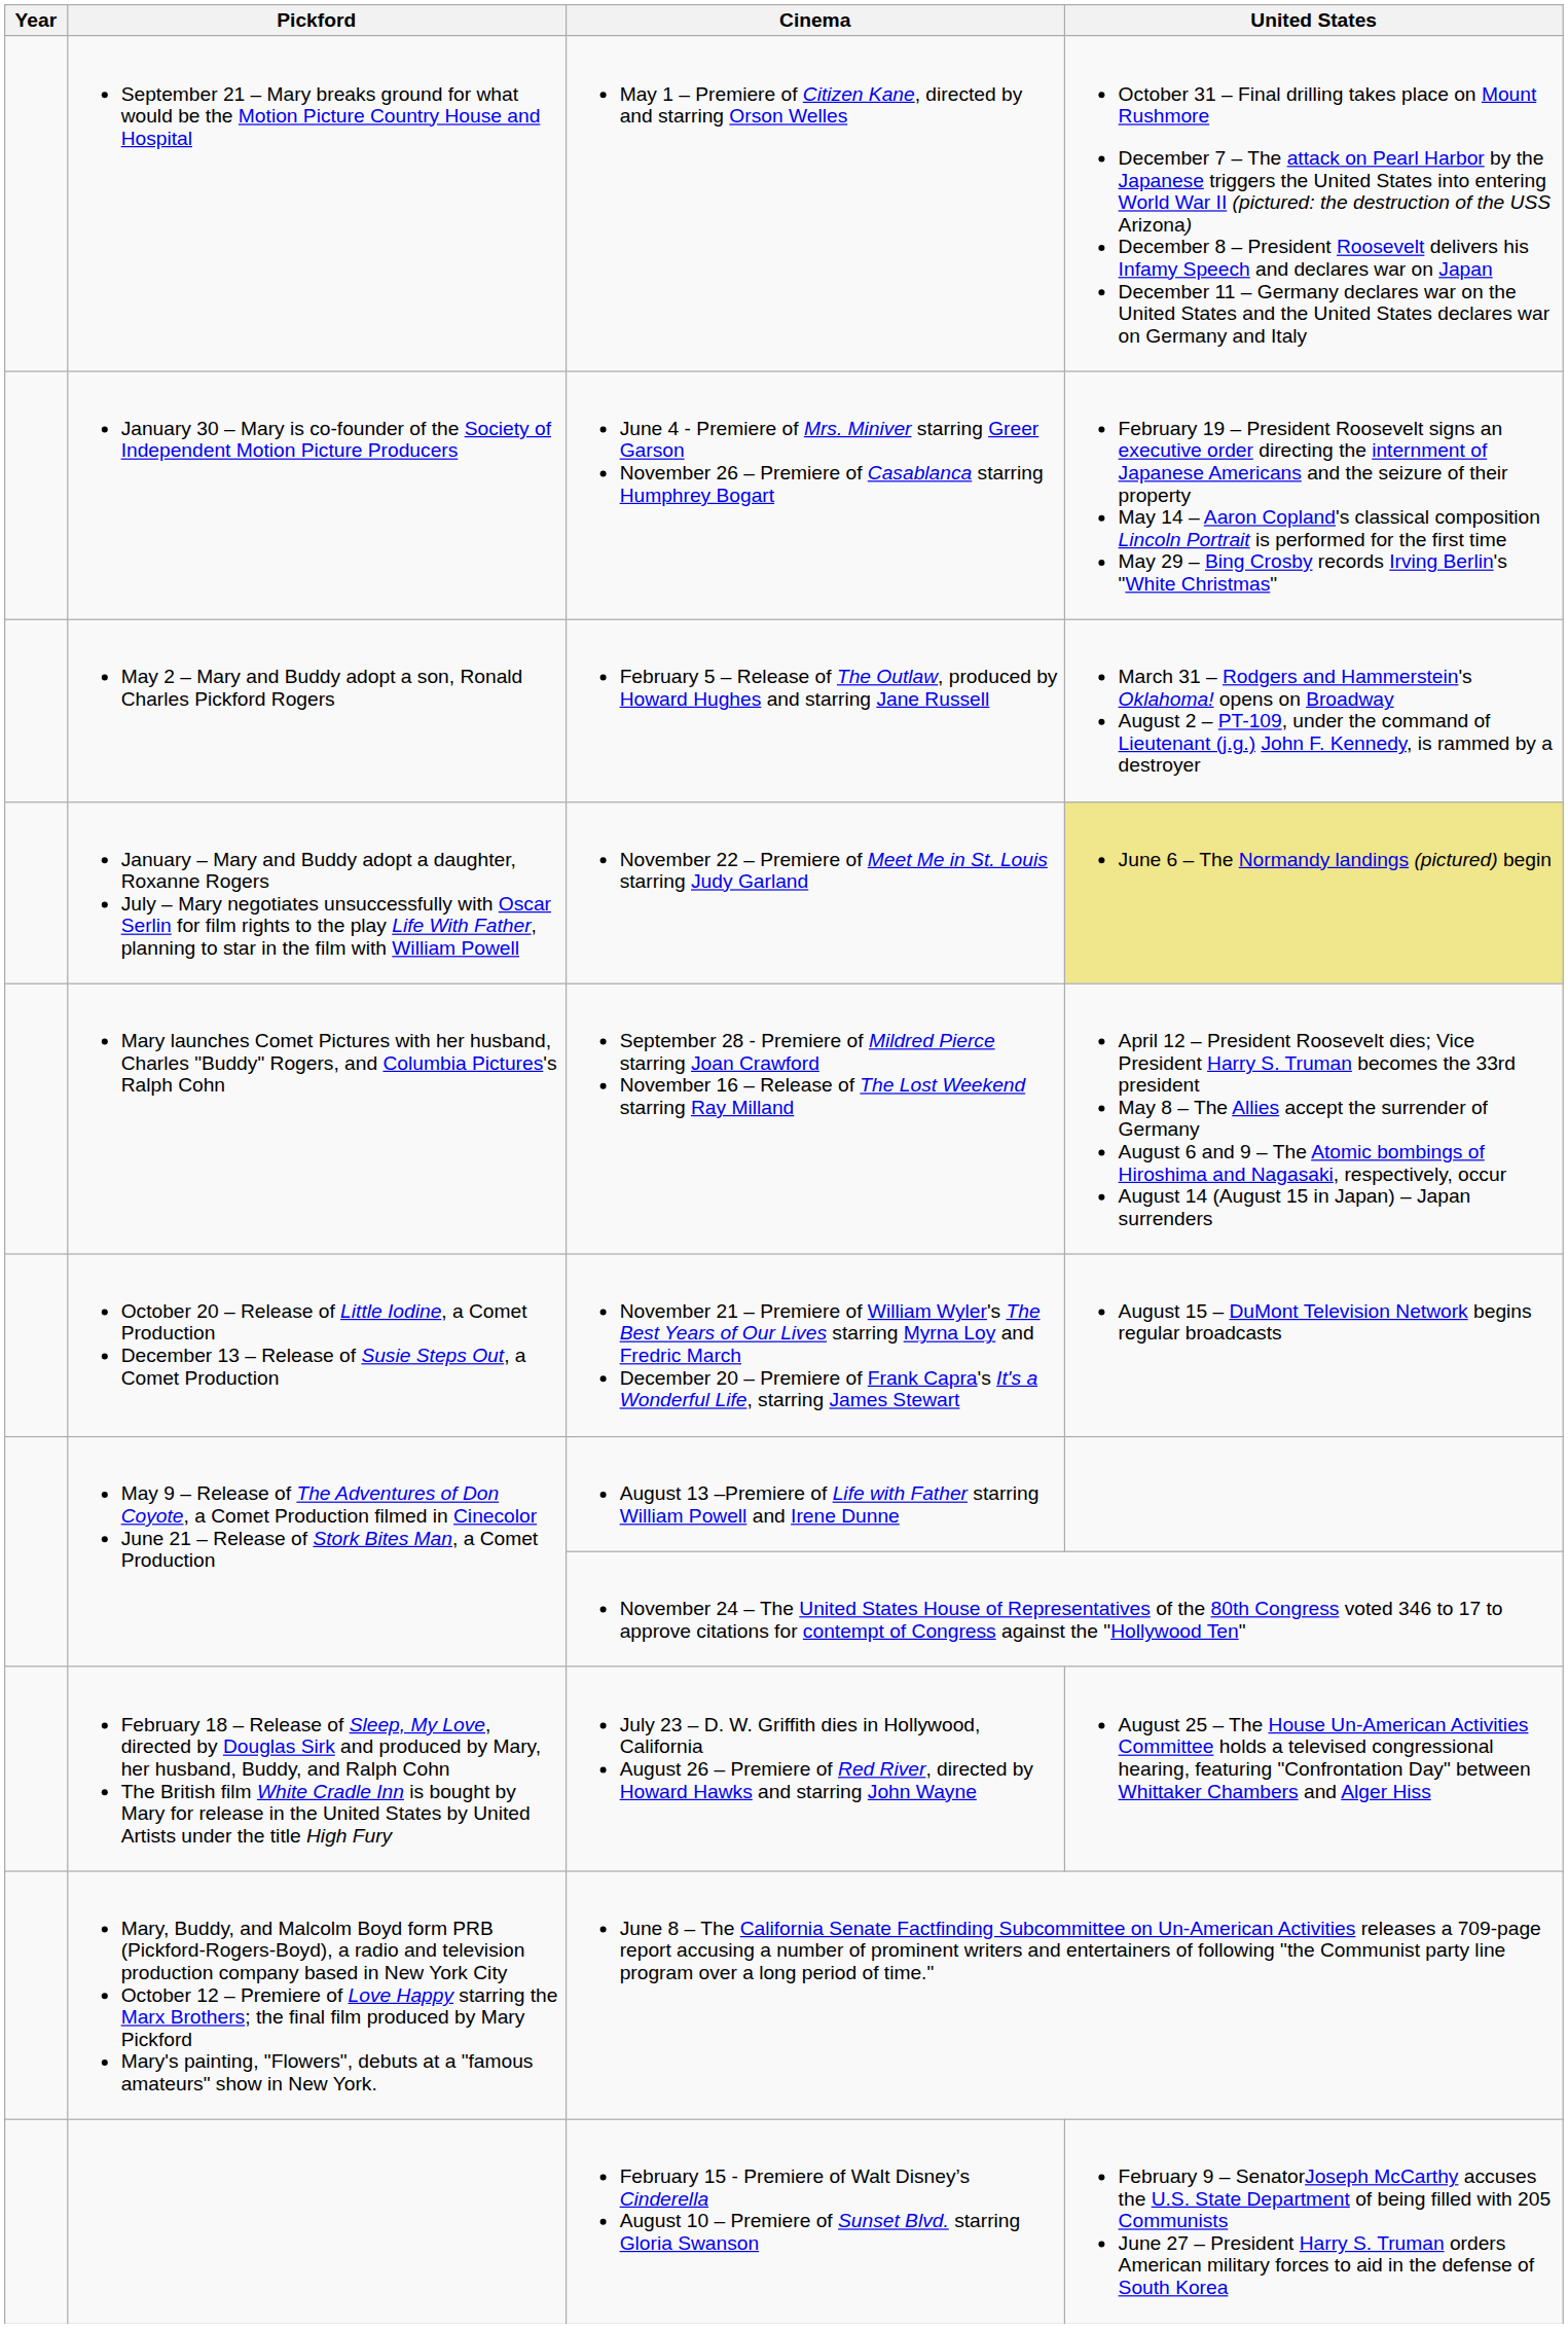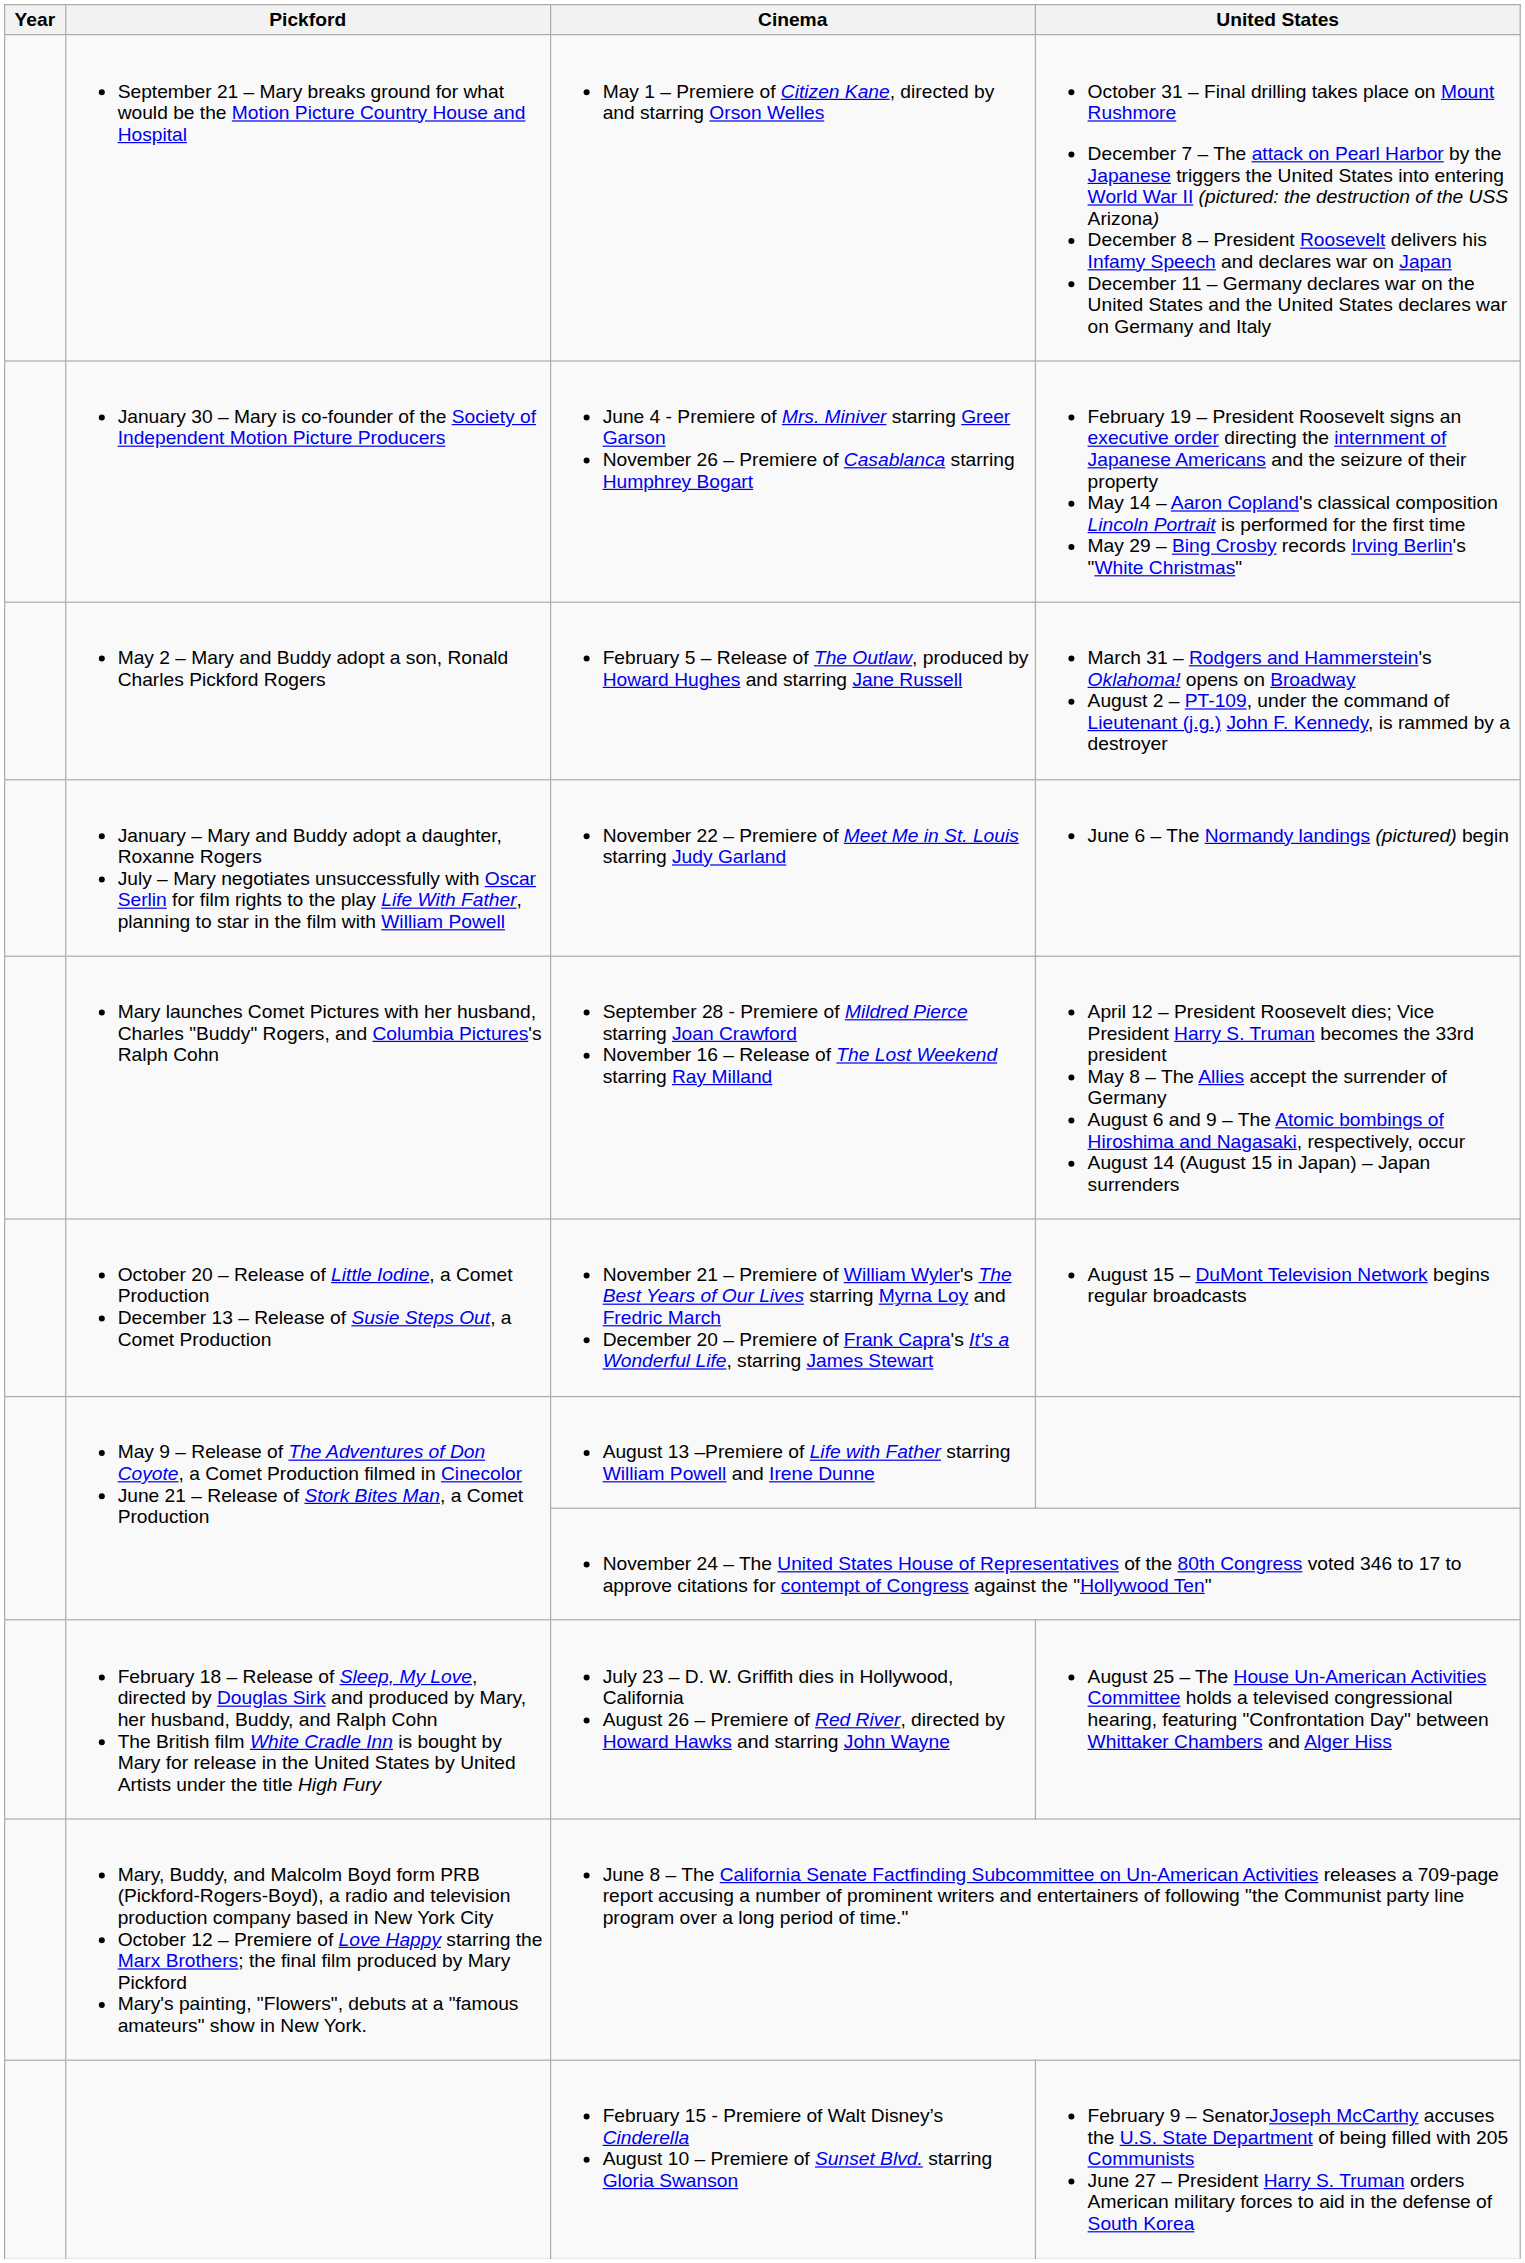row 5 | United States: khaki background -> no background
